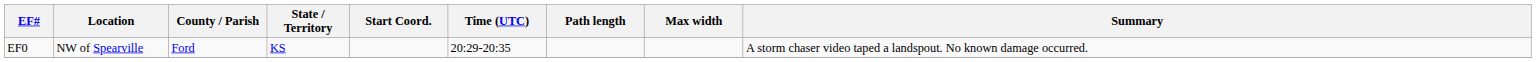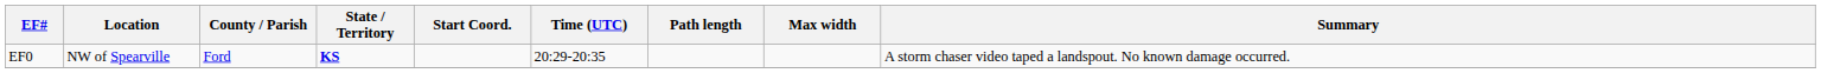EF0 | State / Territory: normal -> bold
